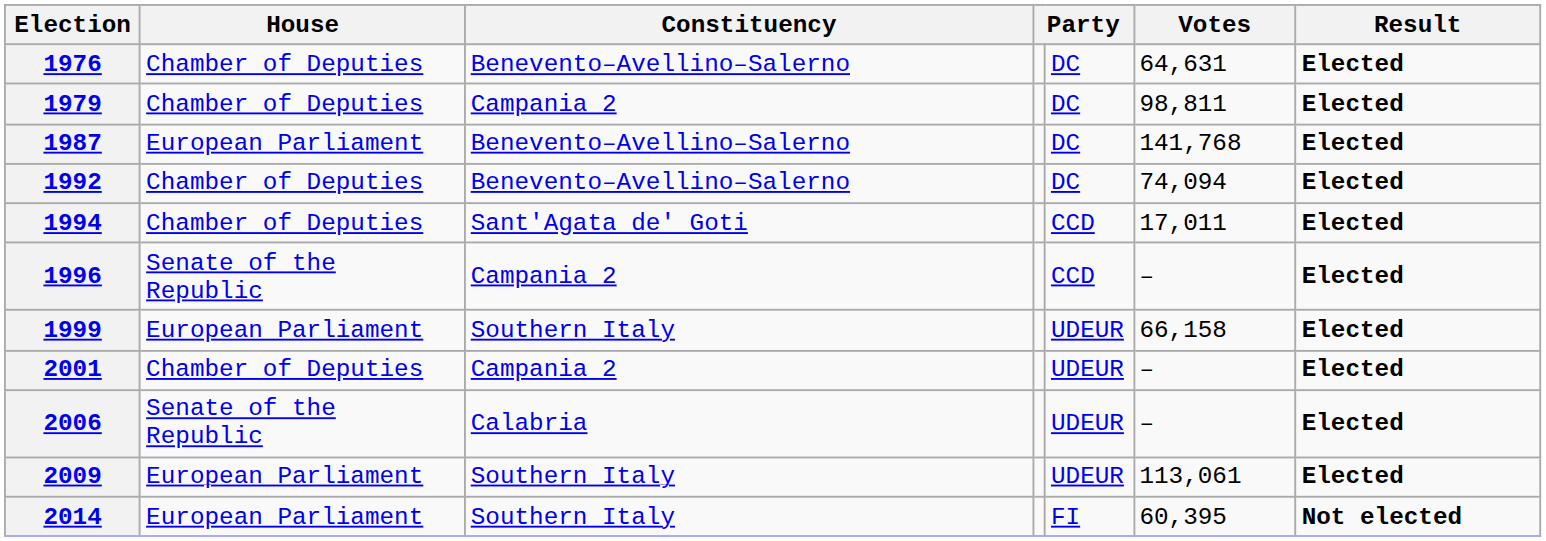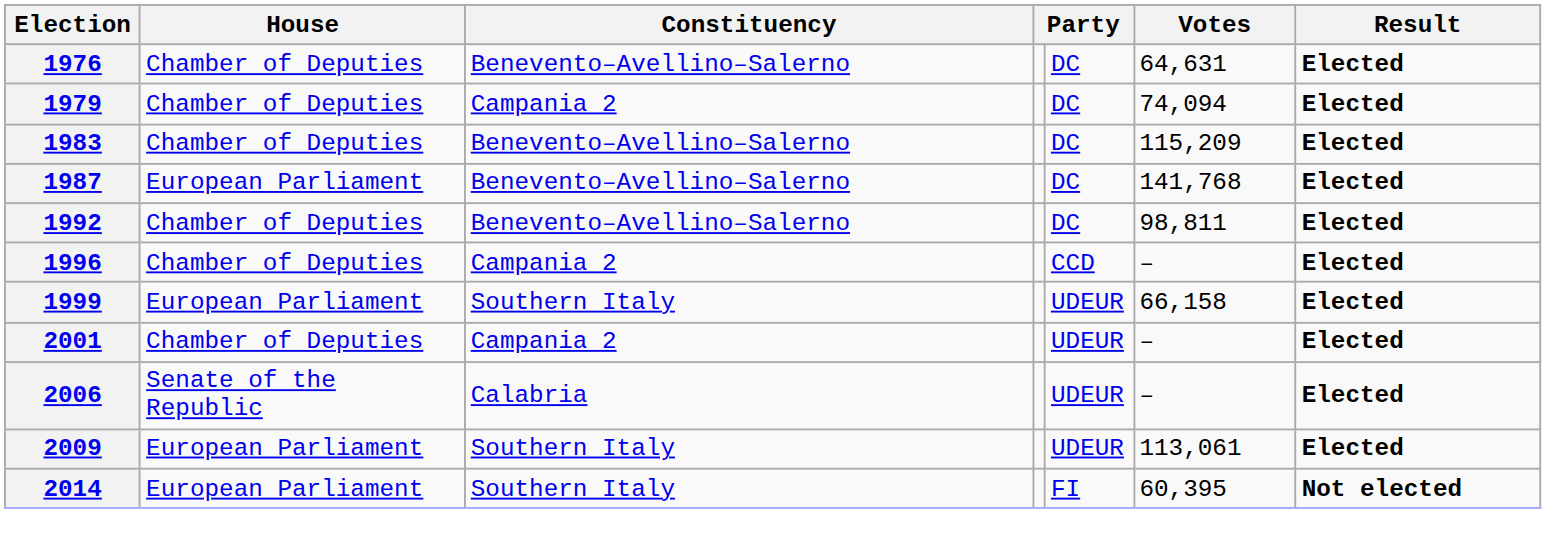1979 | Votes: 98,811 -> 74,094
+ row: 1983 | Chamber of Deputies | Benevento–Avellino–Salerno | DC | 115,209 | Elected
1992 | Votes: 74,094 -> 98,811
- row: 1994 | Chamber of Deputies | Sant'Agata de' Goti | CCD | 17,011 | Elected
1996 | House: Senate of the Republic -> Chamber of Deputies
